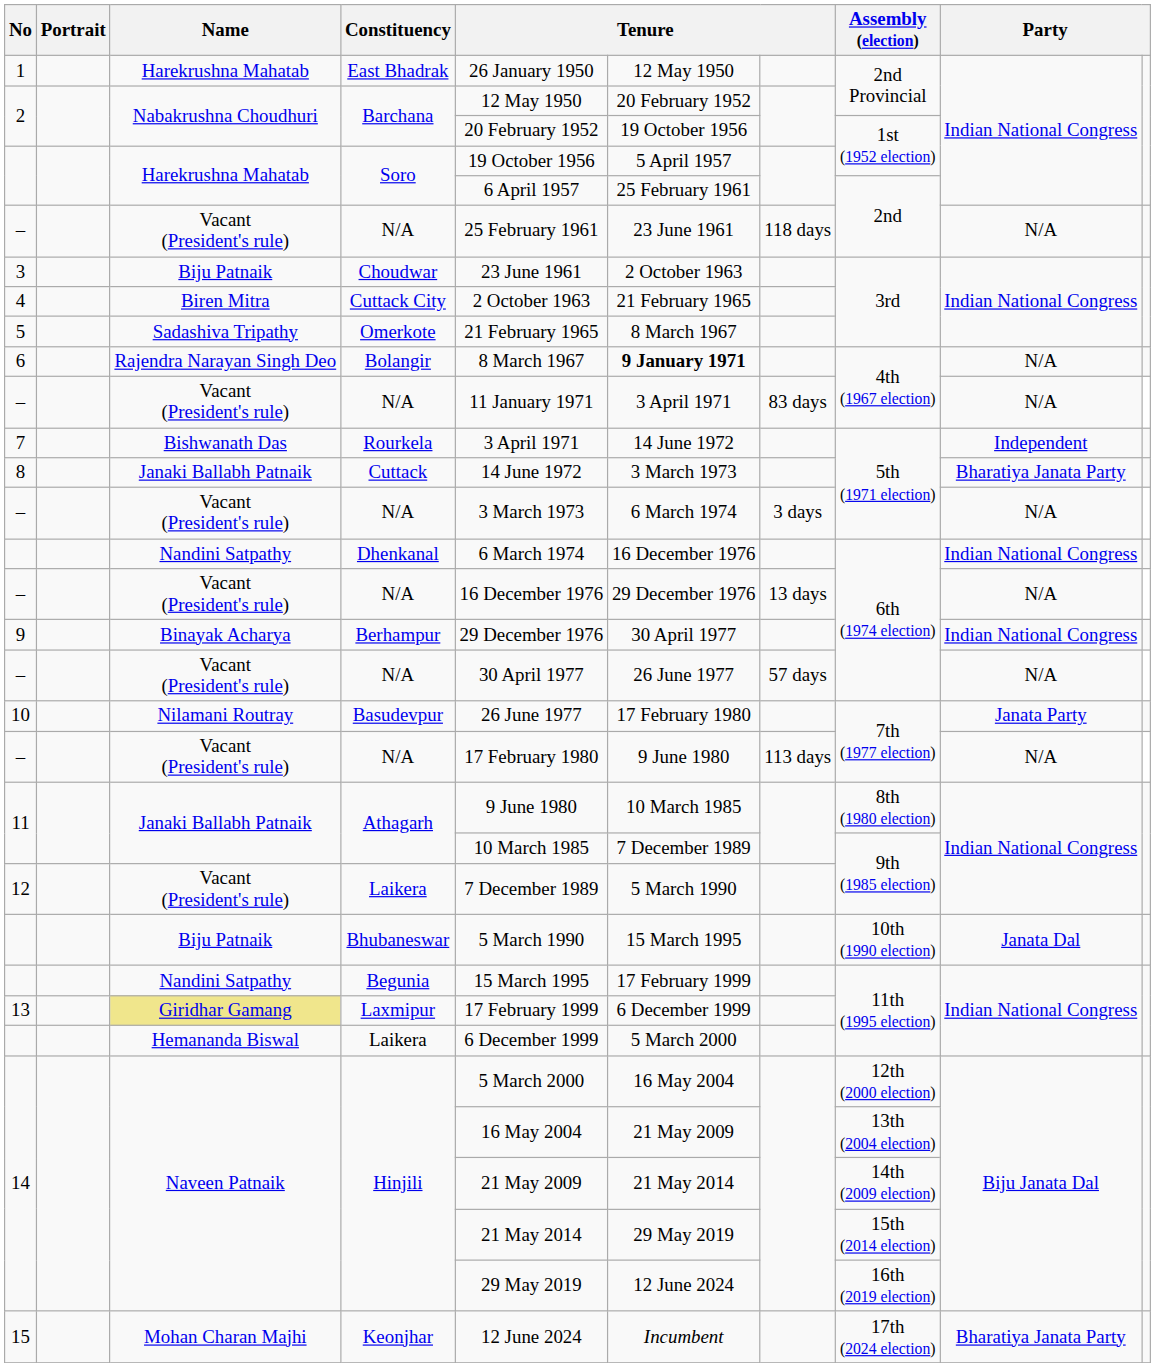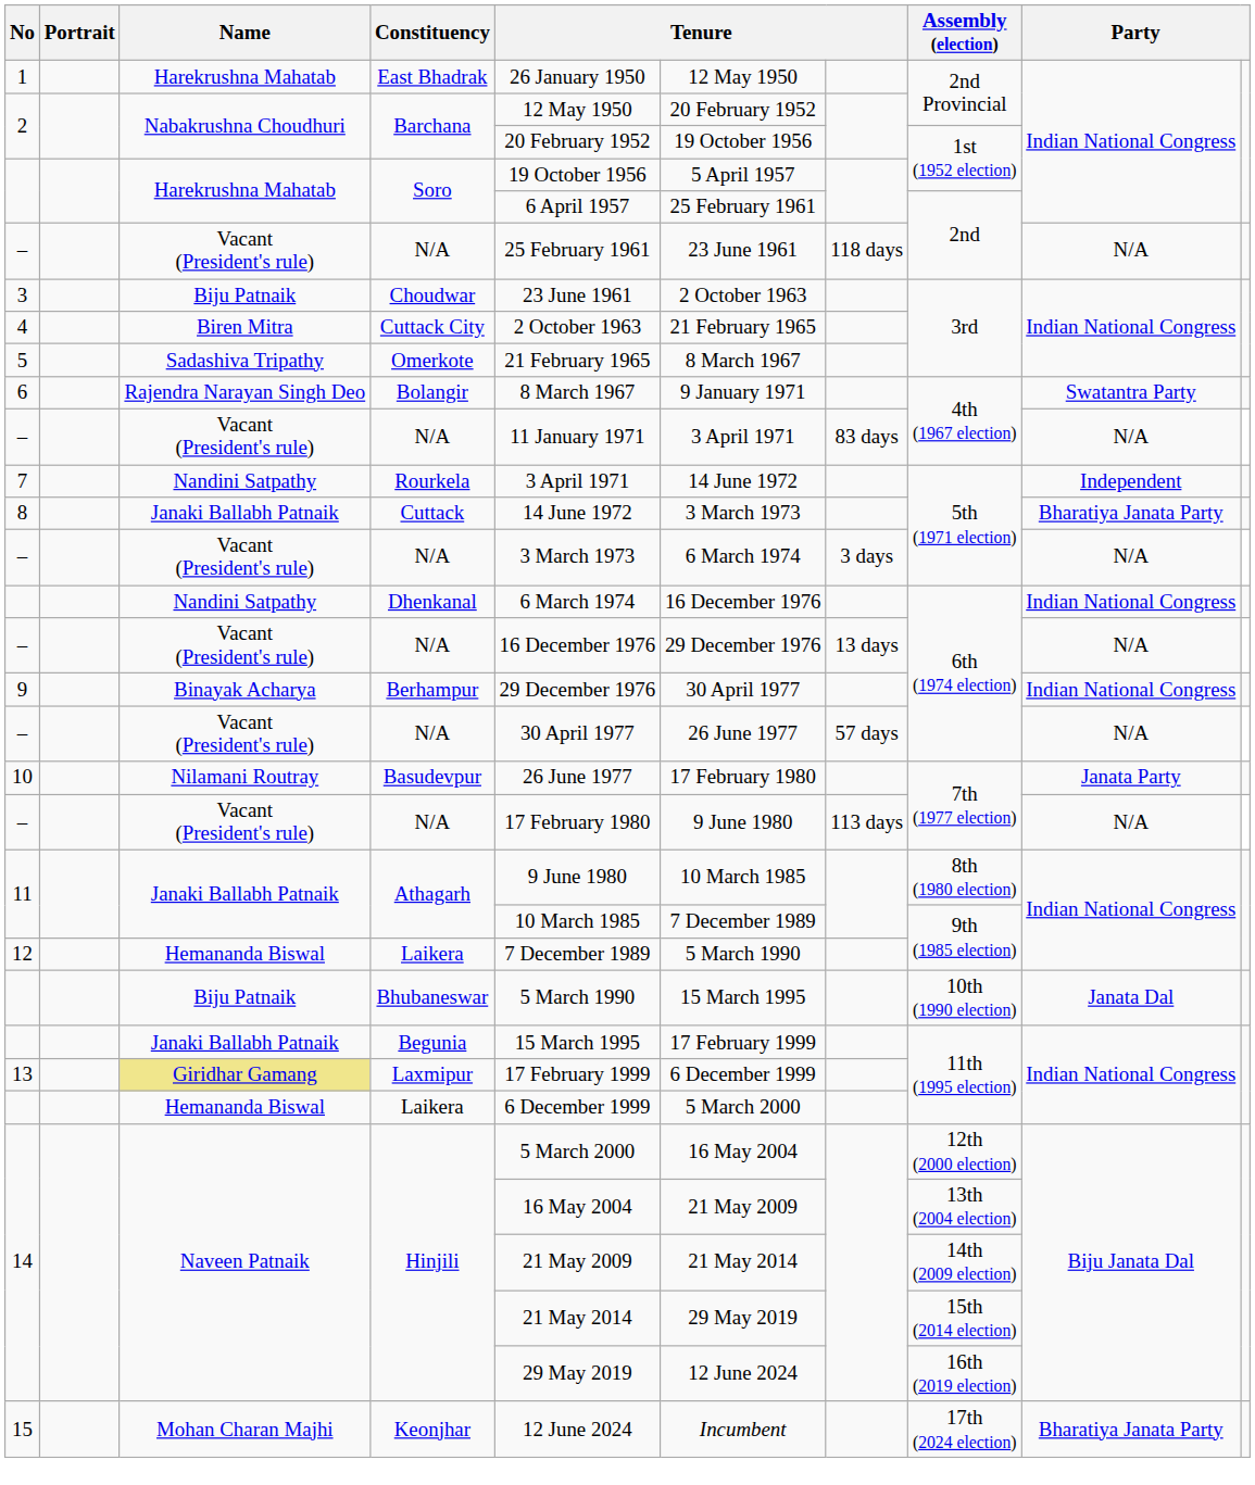Bolangir | column 6: bold -> normal
Bolangir | column 9: N/A -> Swatantra Party
Rourkela | Name: Bishwanath Das -> Nandini Satpathy
12 / Laikera | Name: Vacant (President's rule) -> Hemananda Biswal
Begunia | Name: Nandini Satpathy -> Janaki Ballabh Patnaik
